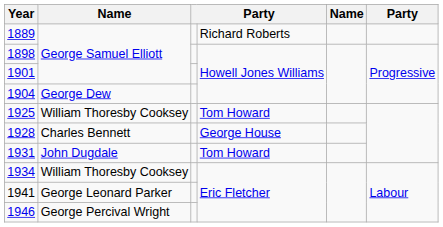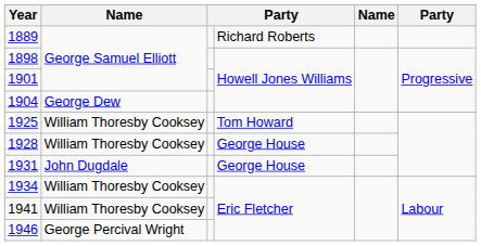1928 | column 2: Charles Bennett -> William Thoresby Cooksey
1931 | column 4: Tom Howard -> George House
1941 | column 2: George Leonard Parker -> William Thoresby Cooksey
